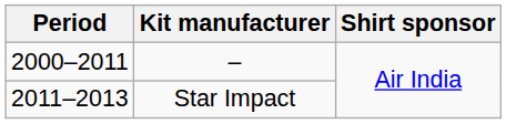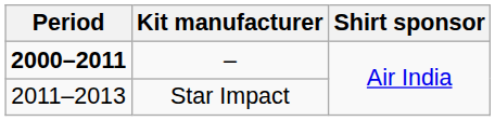– | Period: normal -> bold
